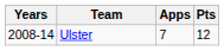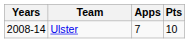Ulster | Pts: 12 -> 10
